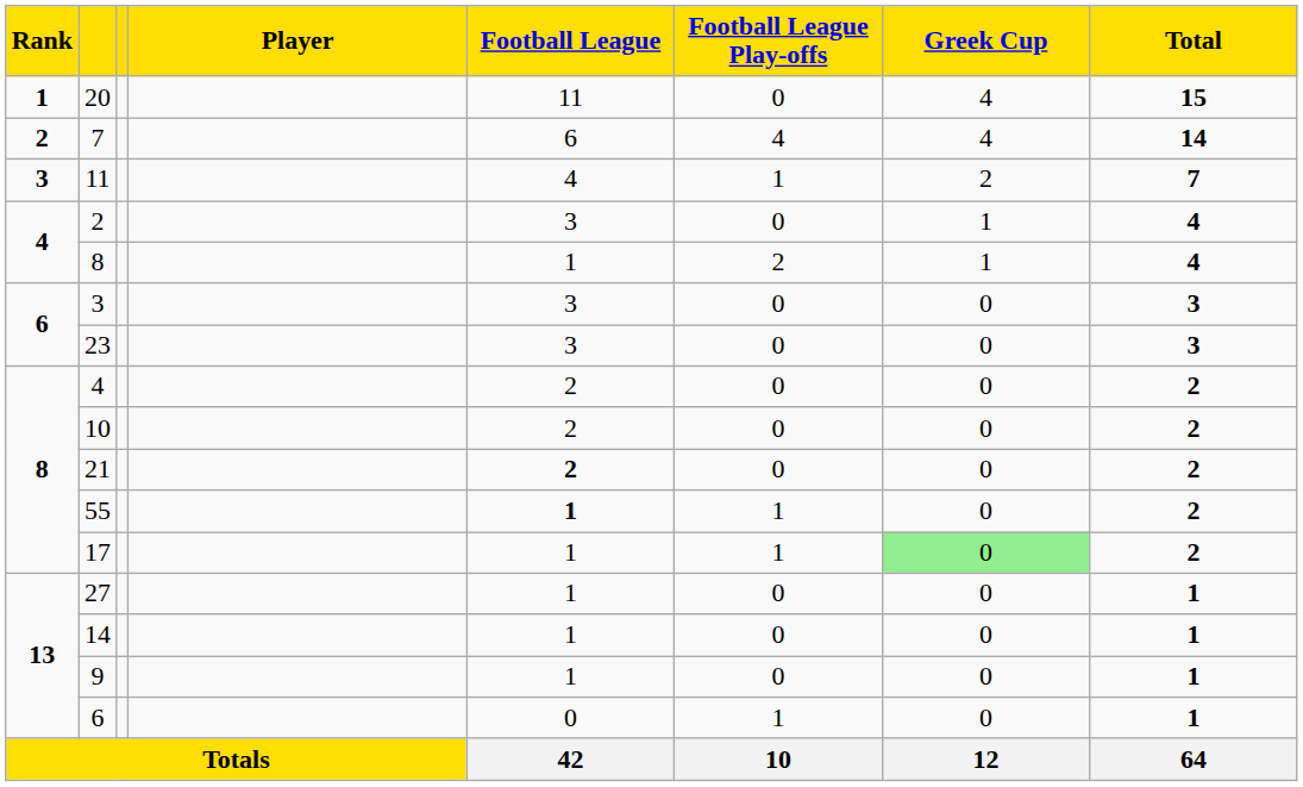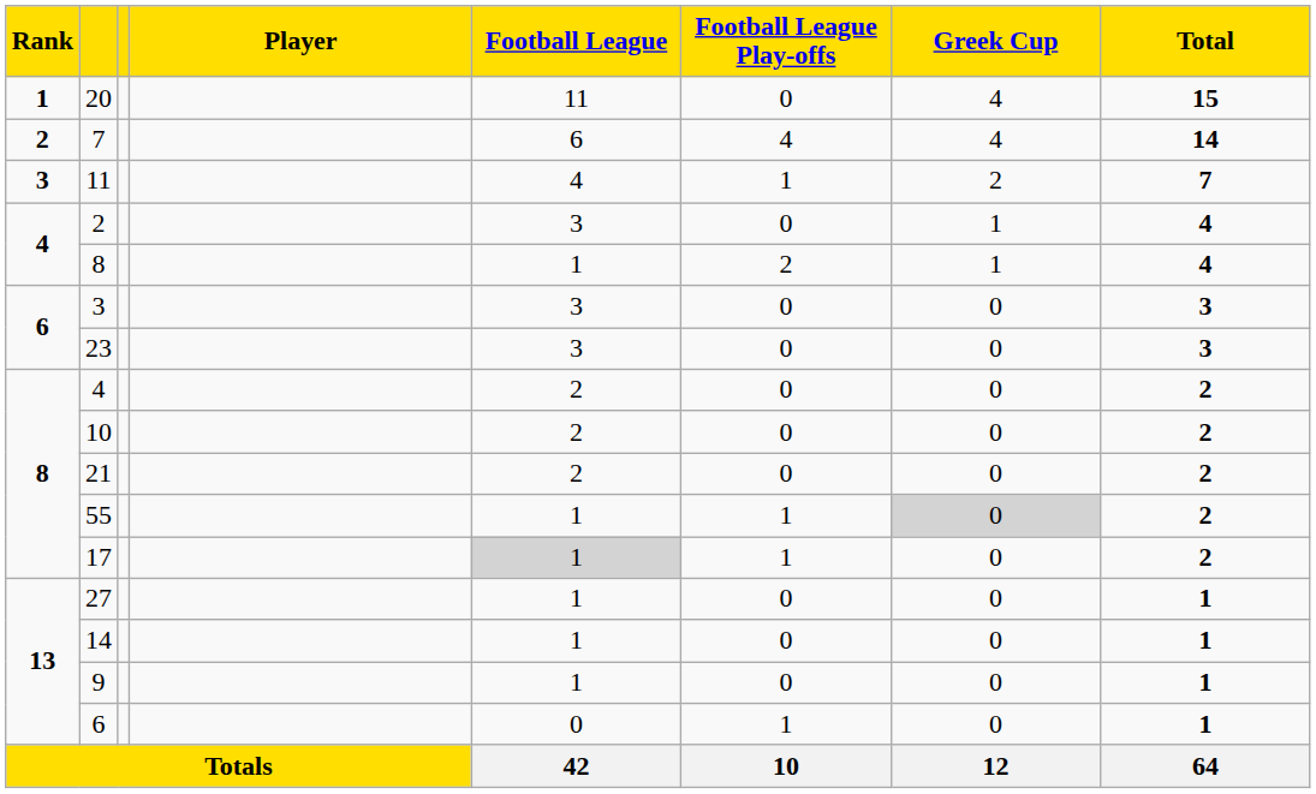21 | Football League: bold -> normal
55 | Football League: bold -> normal
55 | Greek Cup: no background -> lightgrey background
17 | Football League: no background -> lightgrey background
17 | Greek Cup: lightgreen background -> no background
